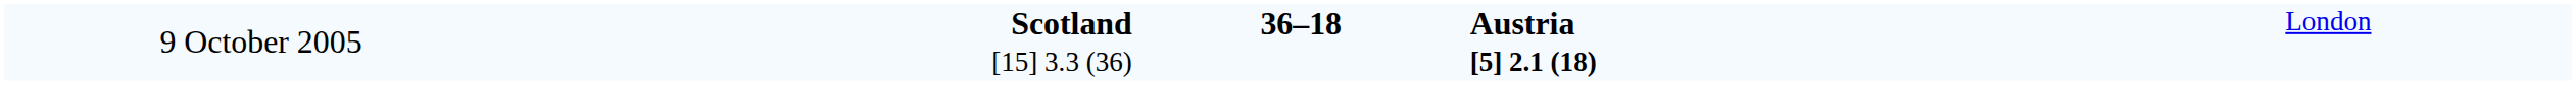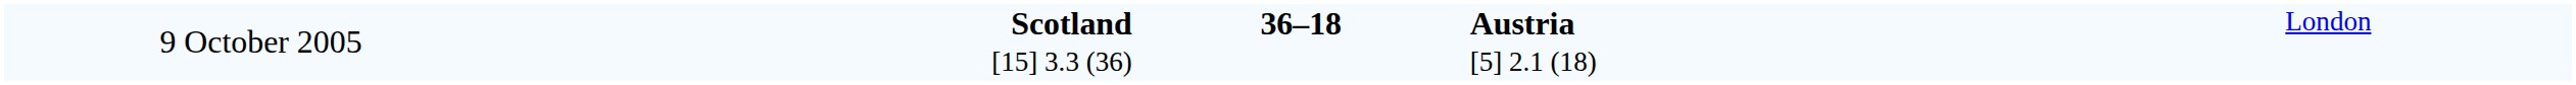[15] 3.3 (36) | column 4: bold -> normal
